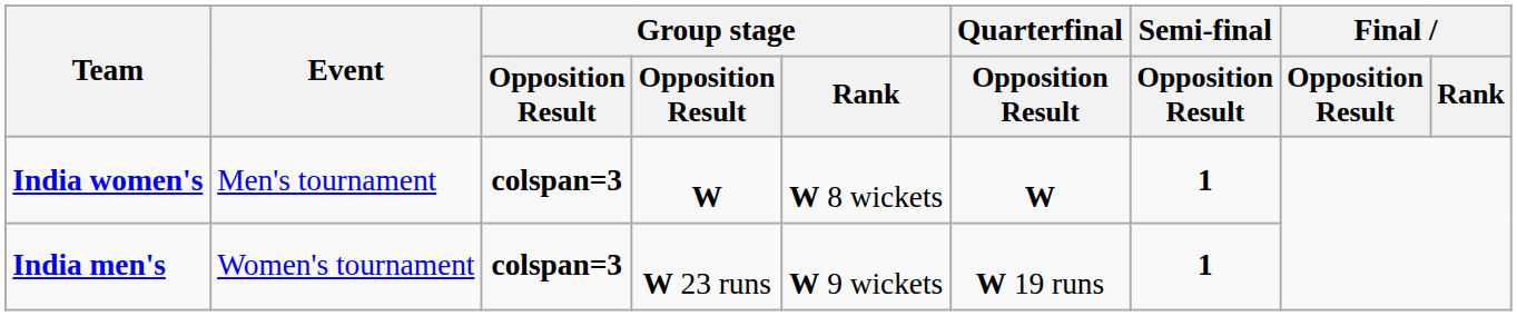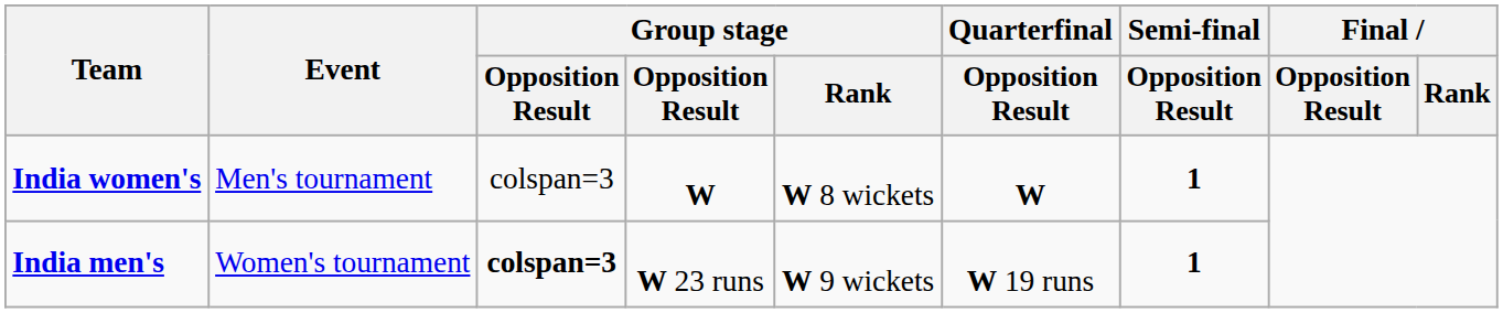India women's | column 3: bold -> normal
